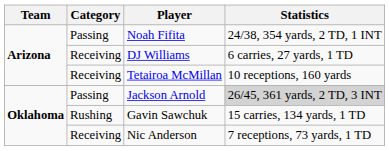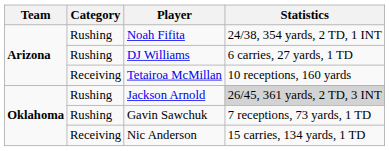Noah Fifita | Category: Passing -> Rushing
DJ Williams | Category: Receiving -> Rushing
Jackson Arnold | Category: Passing -> Rushing
Gavin Sawchuk | Statistics: 15 carries, 134 yards, 1 TD -> 7 receptions, 73 yards, 1 TD
Nic Anderson | Statistics: 7 receptions, 73 yards, 1 TD -> 15 carries, 134 yards, 1 TD
